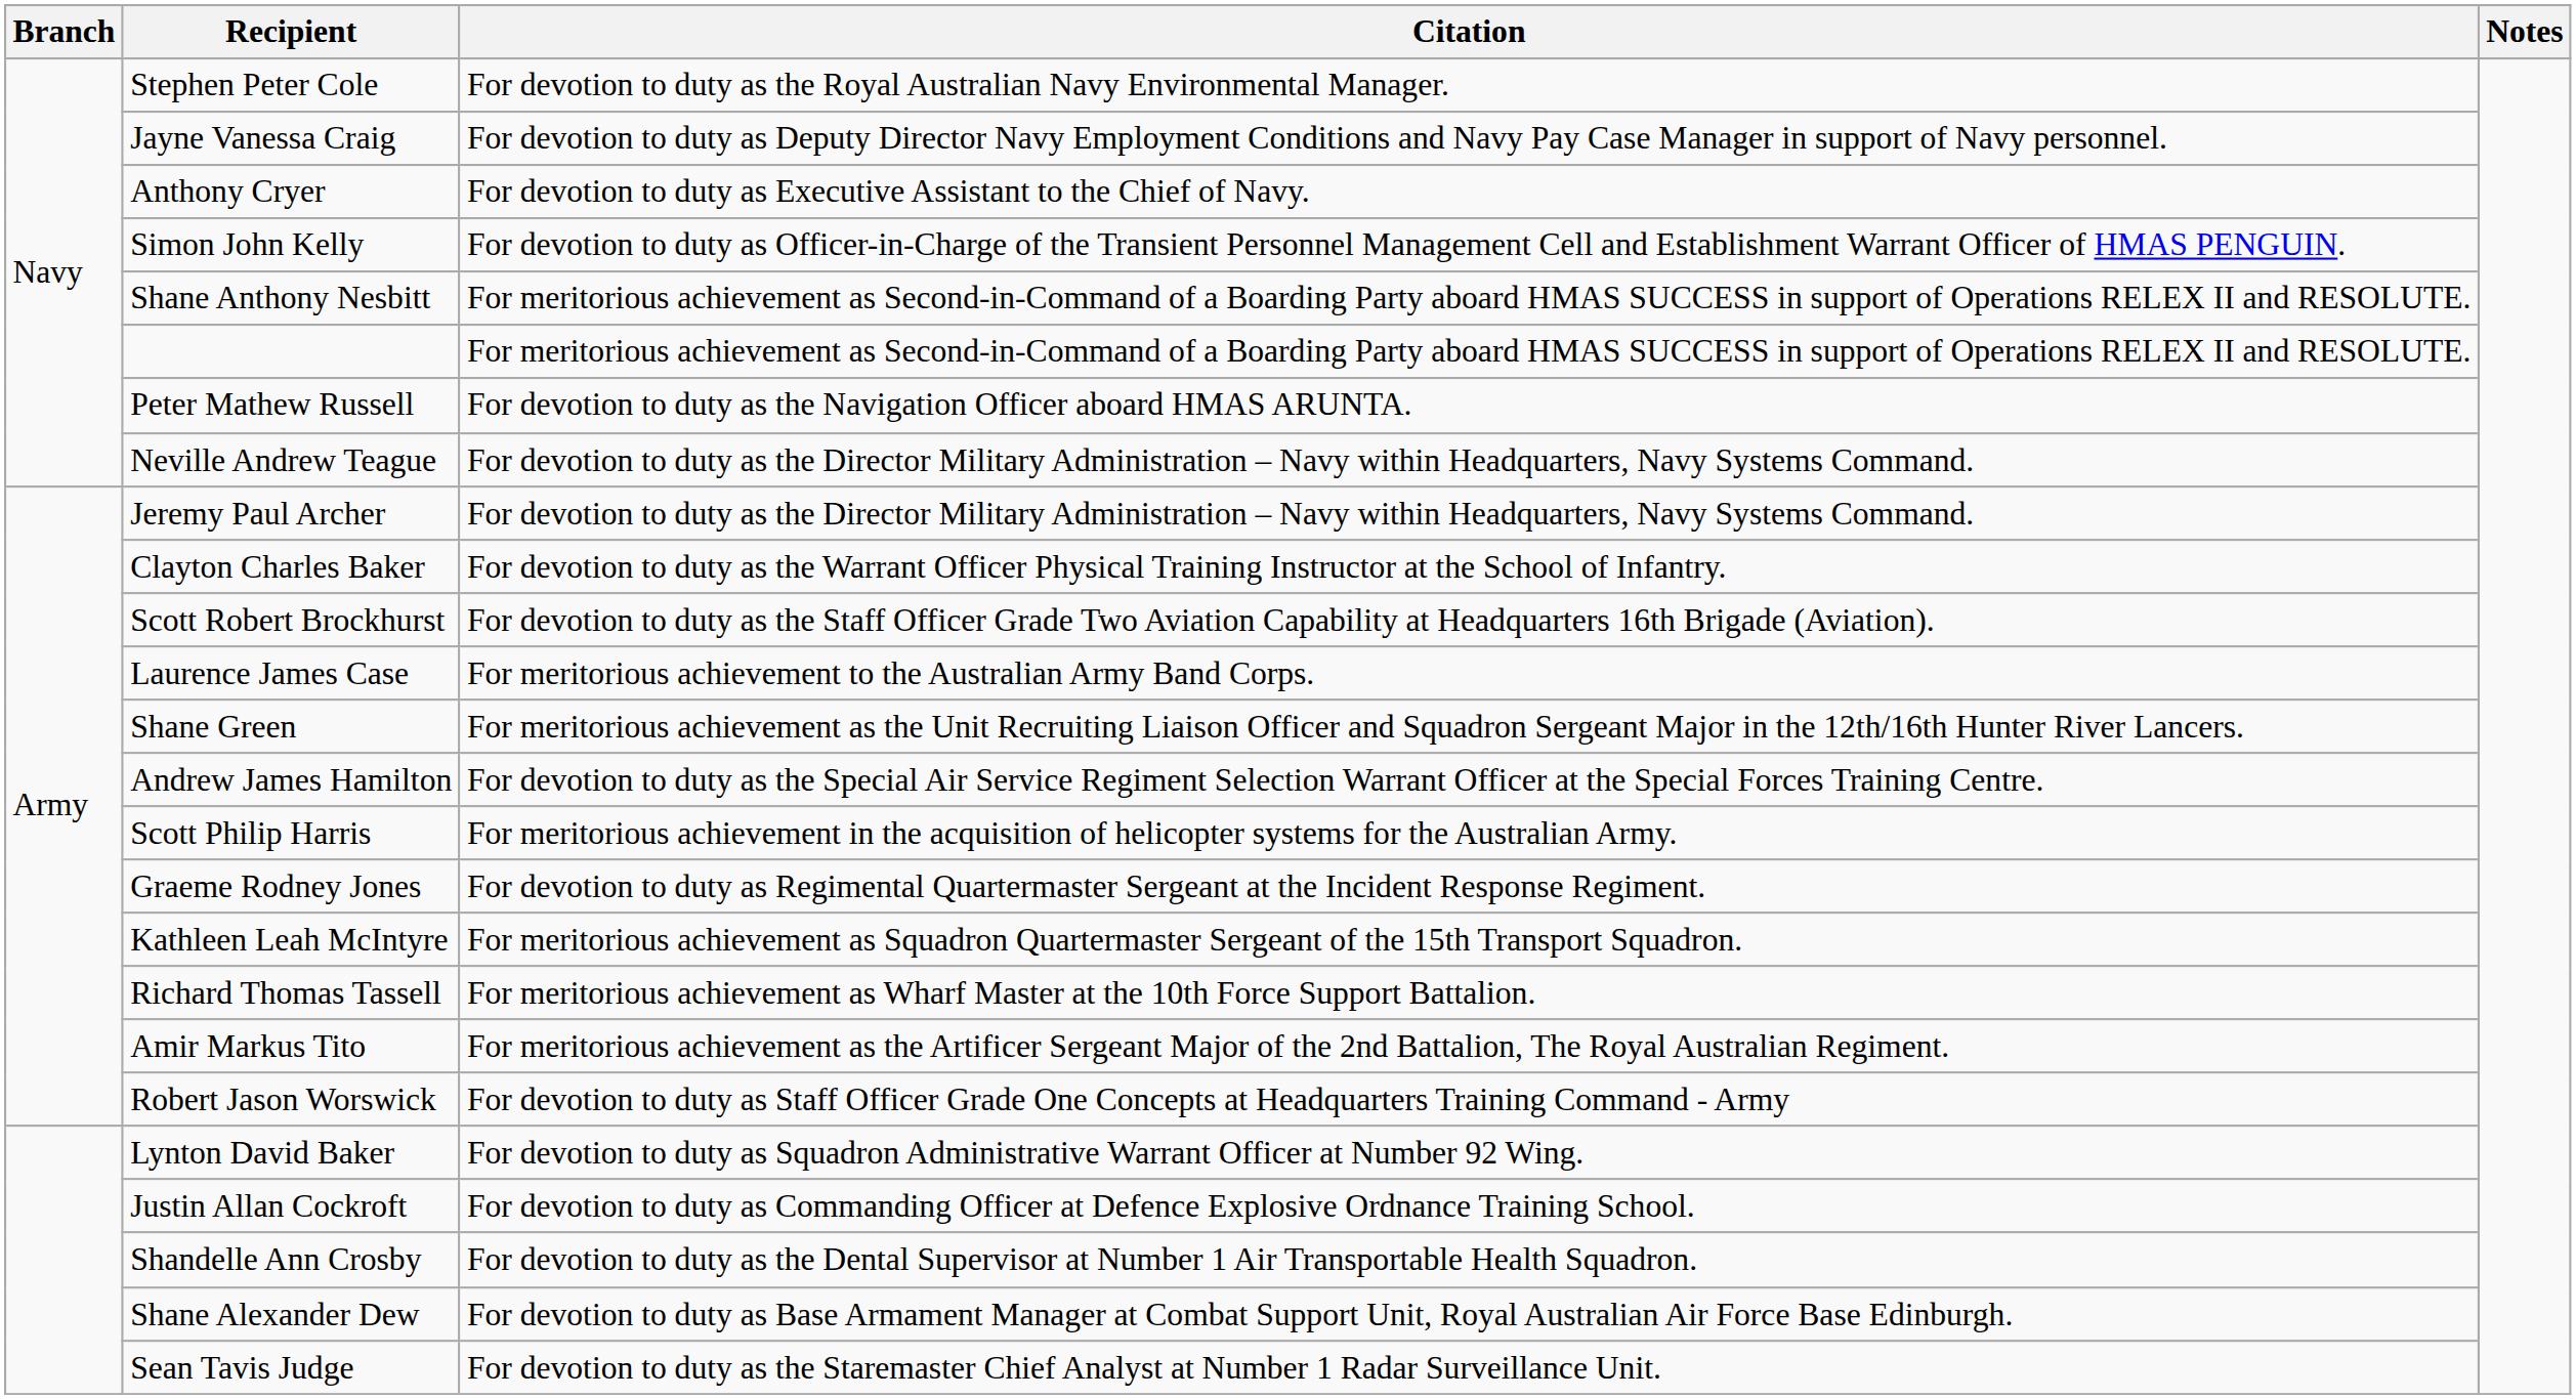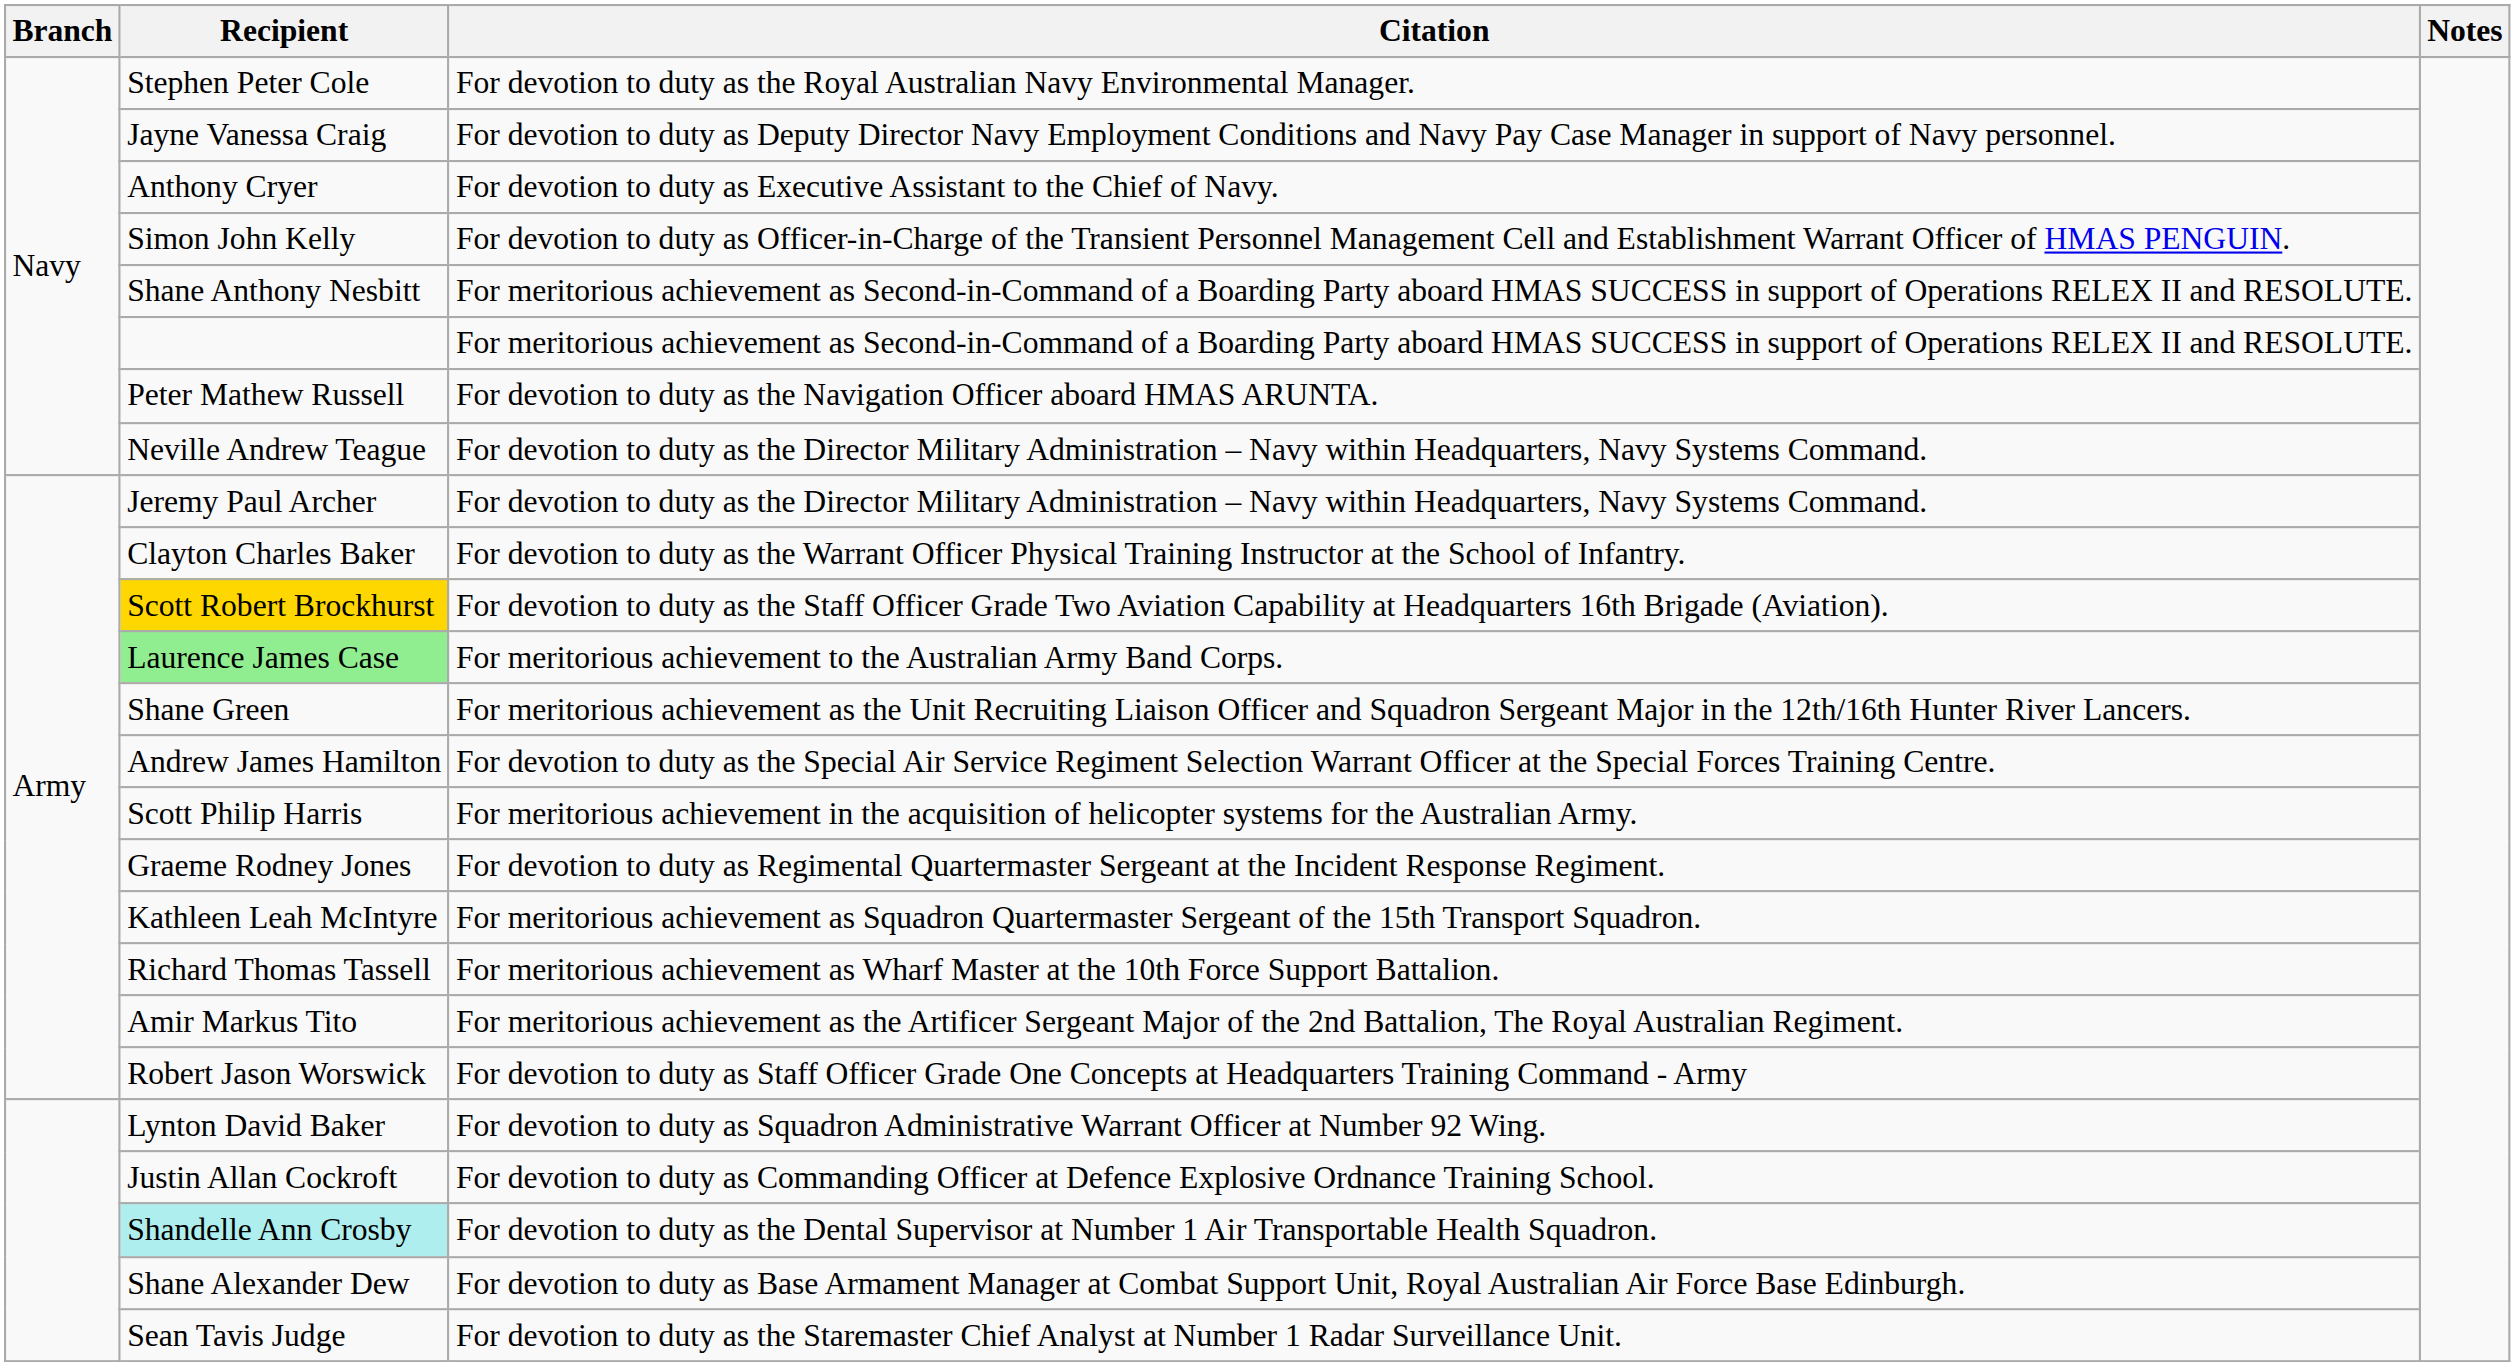Scott Robert Brockhurst | Recipient: no background -> gold background
Laurence James Case | Recipient: no background -> lightgreen background
Shandelle Ann Crosby | Recipient: no background -> paleturquoise background
